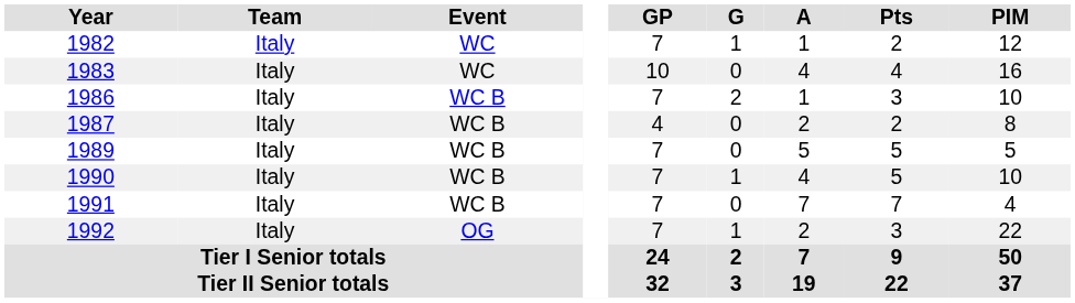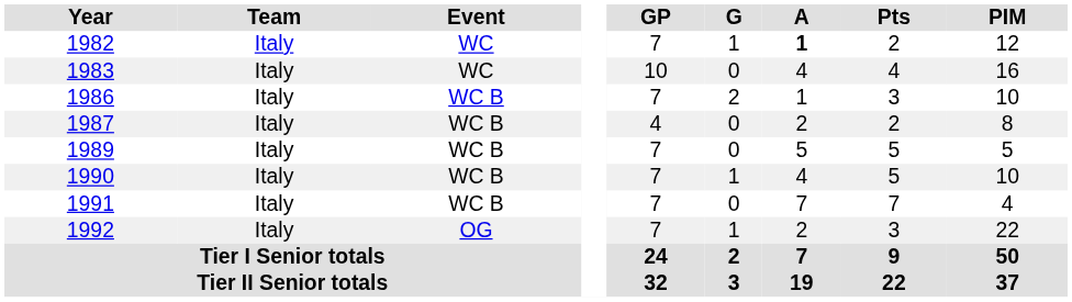1982 | A: normal -> bold
